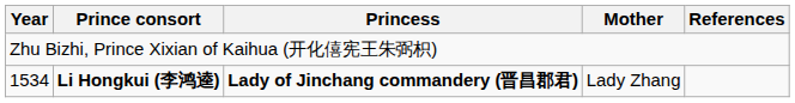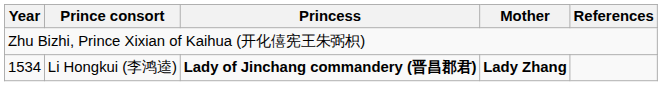1534 | Prince consort: bold -> normal
1534 | Mother: normal -> bold
